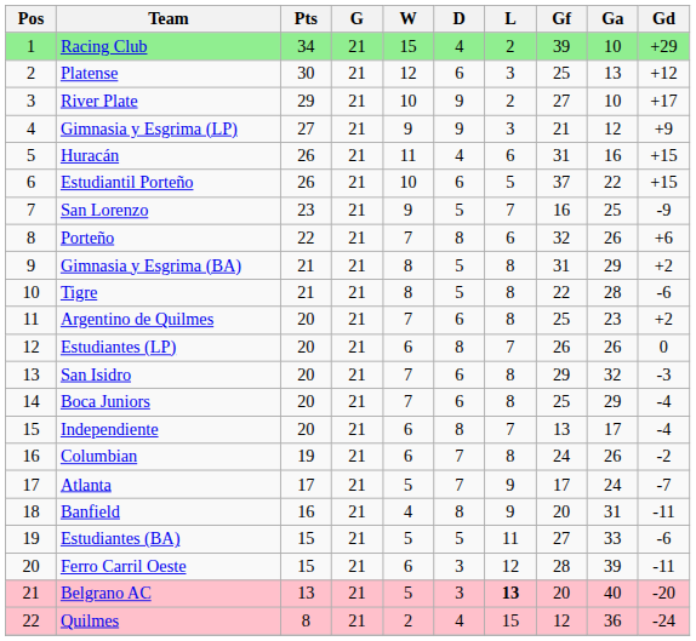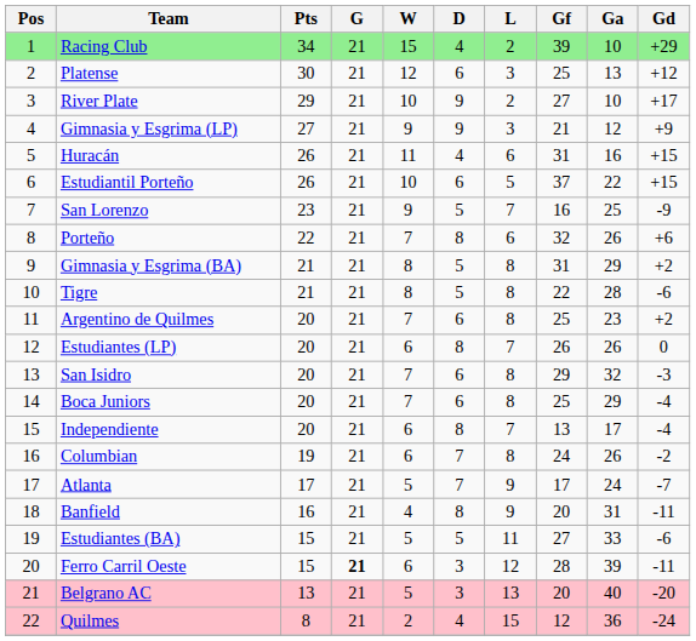Ferro Carril Oeste | G: normal -> bold
Belgrano AC | L: bold -> normal
